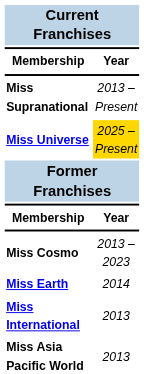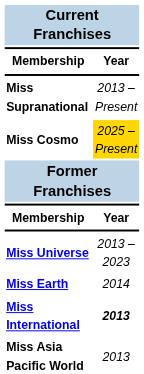row 4 | column 1: Miss Universe -> Miss Cosmo
row 7 | column 1: Miss Cosmo -> Miss Universe
row 9 | column 2: normal -> bold
